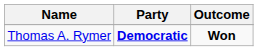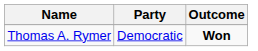Thomas A. Rymer | Party: bold -> normal
